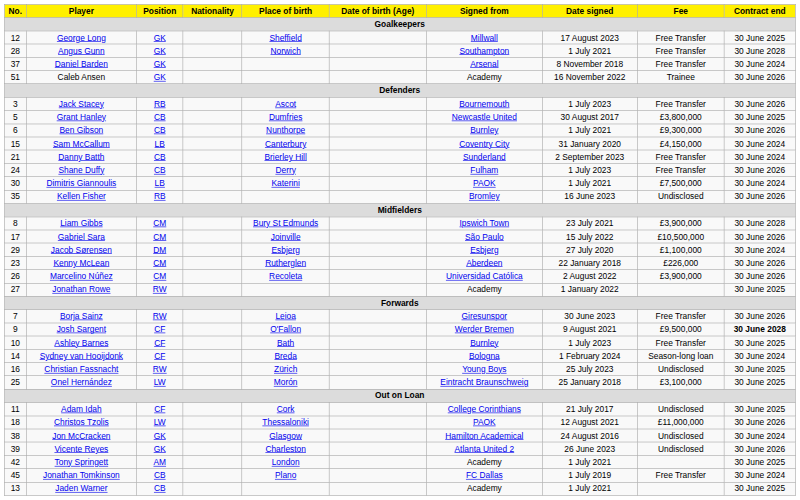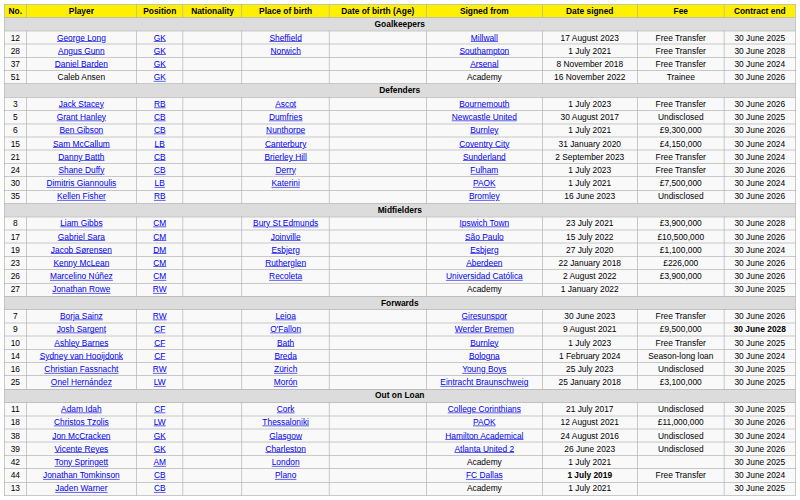Grant Hanley | Fee: £3,800,000 -> Undisclosed
Jacob Sørensen | No.: 29 -> 19
Jonathan Tomkinson | No.: 45 -> 44
Jonathan Tomkinson | Date signed: normal -> bold
